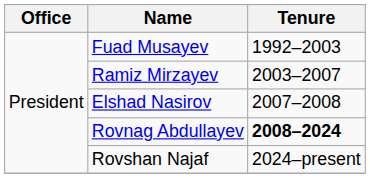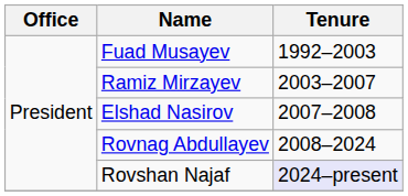Rovnag Abdullayev | Tenure: bold -> normal
Rovshan Najaf | Tenure: no background -> lavender background
